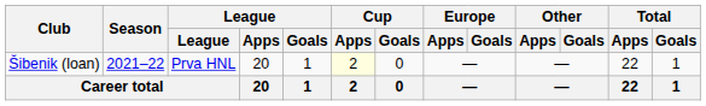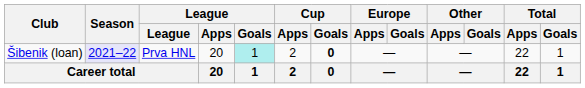Šibenik (loan) | Season: no background -> lavender background
Šibenik (loan) | League / Goals: no background -> paleturquoise background
Šibenik (loan) | Cup / Apps: lightyellow background -> no background
Šibenik (loan) | Cup / Goals: normal -> bold
